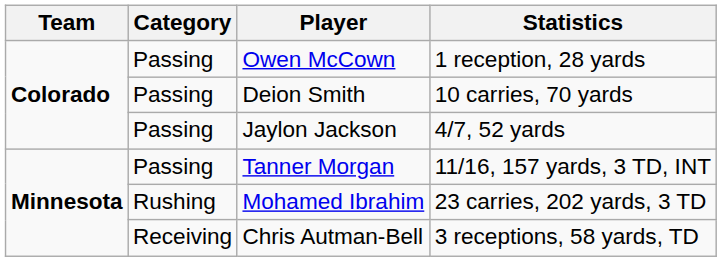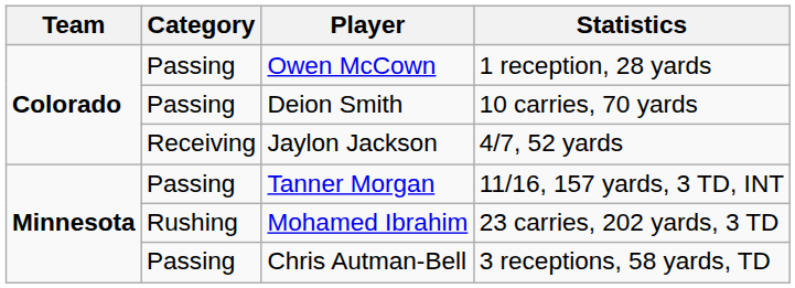Jaylon Jackson | Category: Passing -> Receiving
Chris Autman-Bell | Category: Receiving -> Passing
